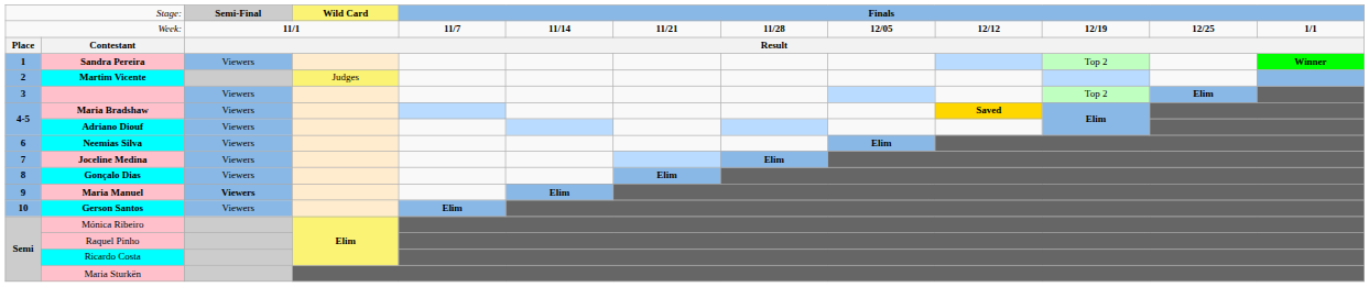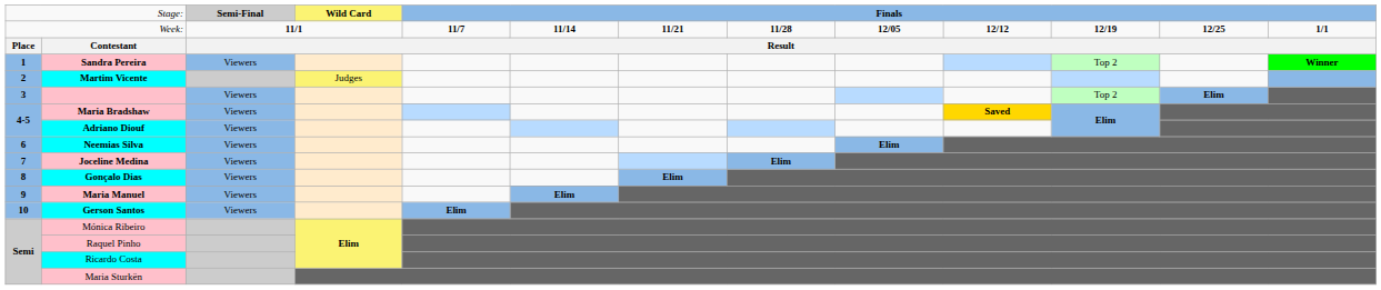Maria Manuel | column 3: bold -> normal
